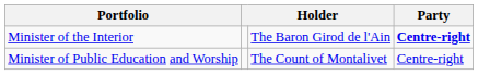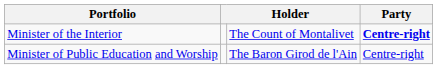Minister of the Interior | column 3: The Baron Girod de l'Ain -> The Count of Montalivet
Minister of Public Education and Worship | column 3: The Count of Montalivet -> The Baron Girod de l'Ain
